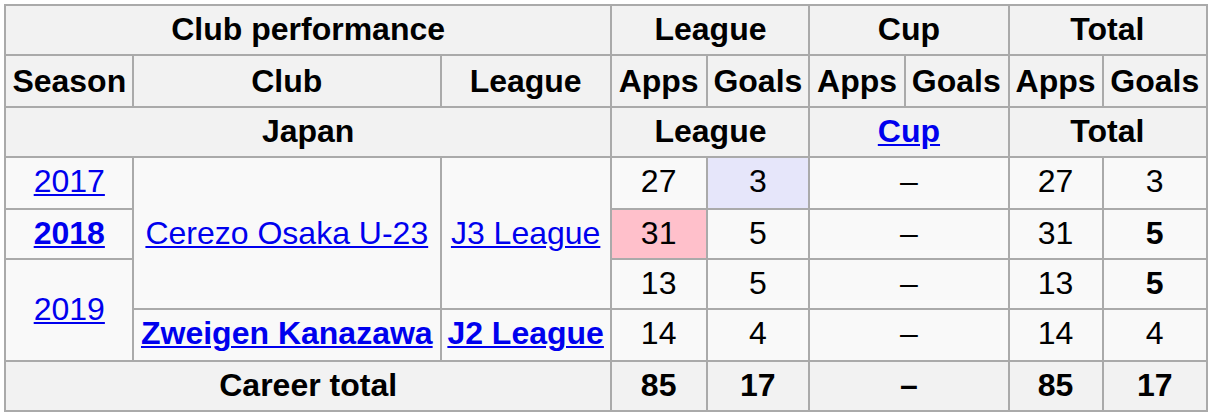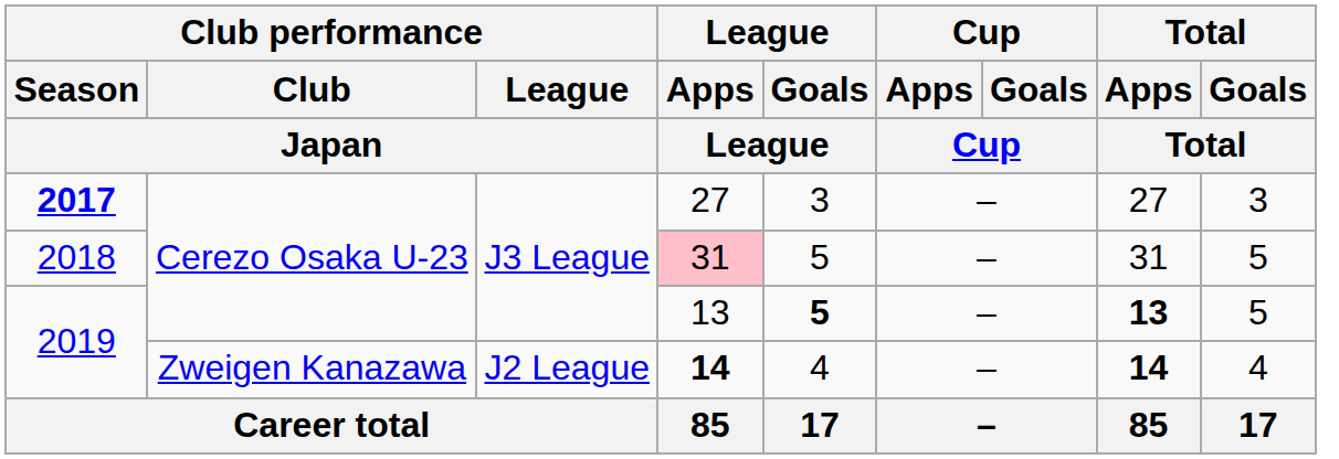row 4 | Club performance / Season / Japan: normal -> bold
row 4 | League / Goals / League: lavender background -> no background
row 5 | Club performance / Season / Japan: bold -> normal
row 5 | Total / Goals / Total: bold -> normal
row 6 | League / Goals / League: normal -> bold
row 6 | Total / Apps / Total: normal -> bold
row 6 | Total / Goals / Total: bold -> normal
row 7 | Club performance / Club / Japan: bold -> normal
row 7 | Club performance / League / Japan: bold -> normal
row 7 | League / Apps / League: normal -> bold
row 7 | Total / Apps / Total: normal -> bold
